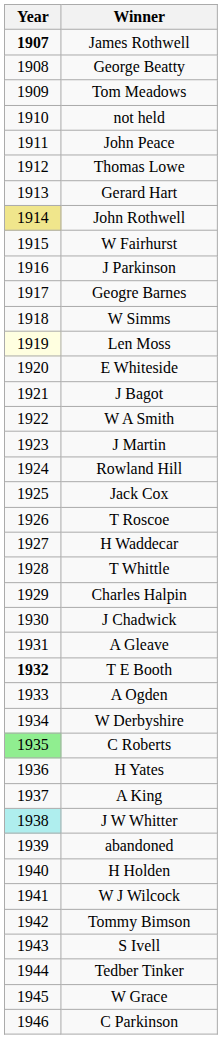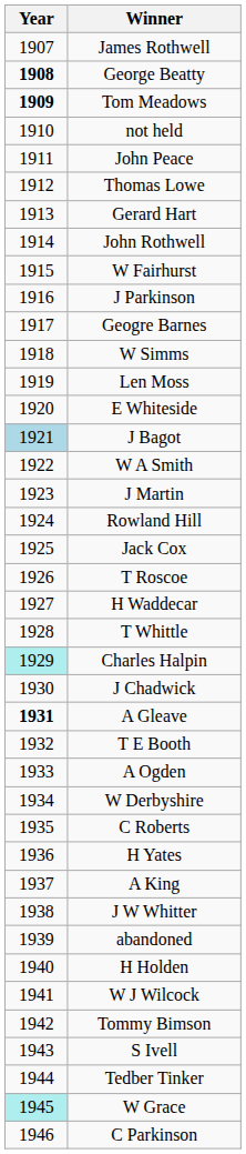James Rothwell | Year: bold -> normal
George Beatty | Year: normal -> bold
Tom Meadows | Year: normal -> bold
John Rothwell | Year: khaki background -> no background
Len Moss | Year: lightyellow background -> no background
J Bagot | Year: no background -> lightblue background
Charles Halpin | Year: no background -> paleturquoise background
A Gleave | Year: normal -> bold
T E Booth | Year: bold -> normal
C Roberts | Year: lightgreen background -> no background
J W Whitter | Year: paleturquoise background -> no background
W Grace | Year: no background -> paleturquoise background
